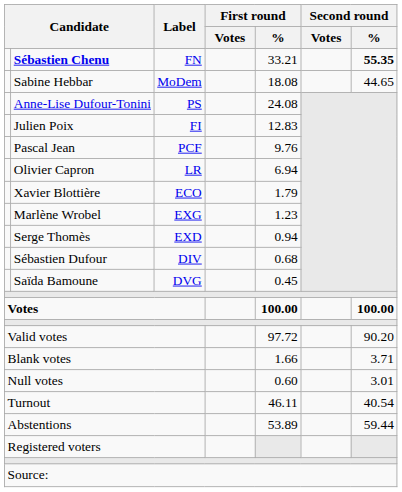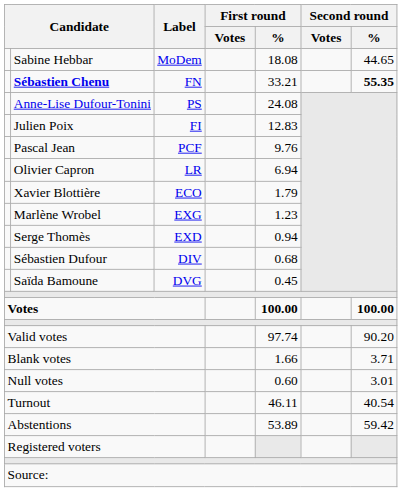rows swapped: Sébastien Chenu <-> Sabine Hebbar
Valid votes | First round / %: 97.72 -> 97.74
Abstentions | Second round / %: 59.44 -> 59.42
